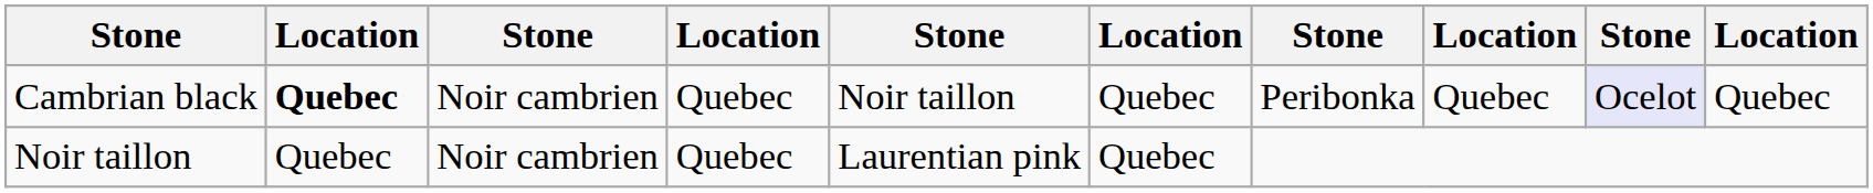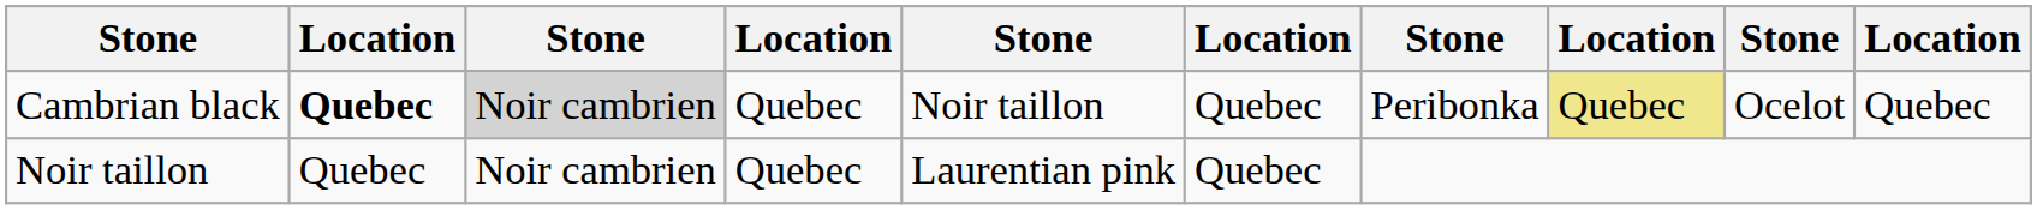Cambrian black | column 3: no background -> lightgrey background
Cambrian black | column 8: no background -> khaki background
Cambrian black | column 9: lavender background -> no background
